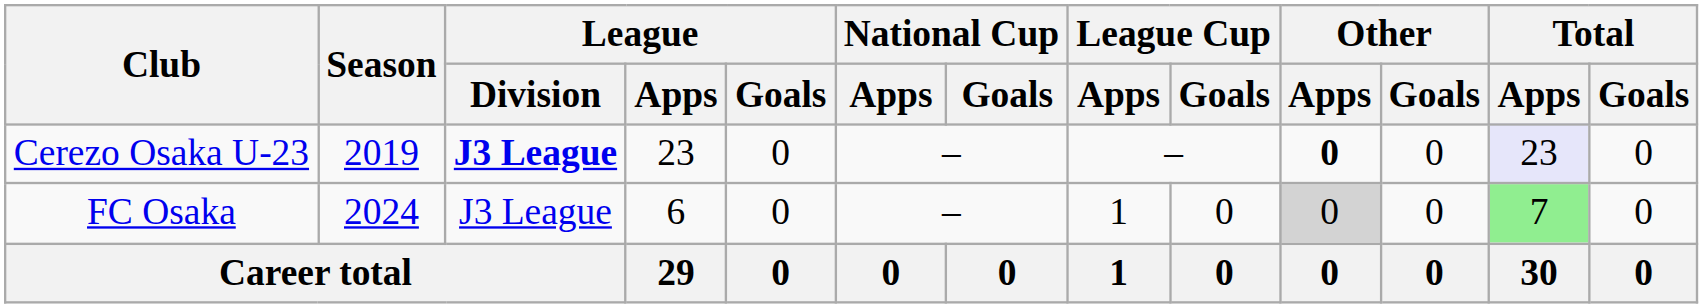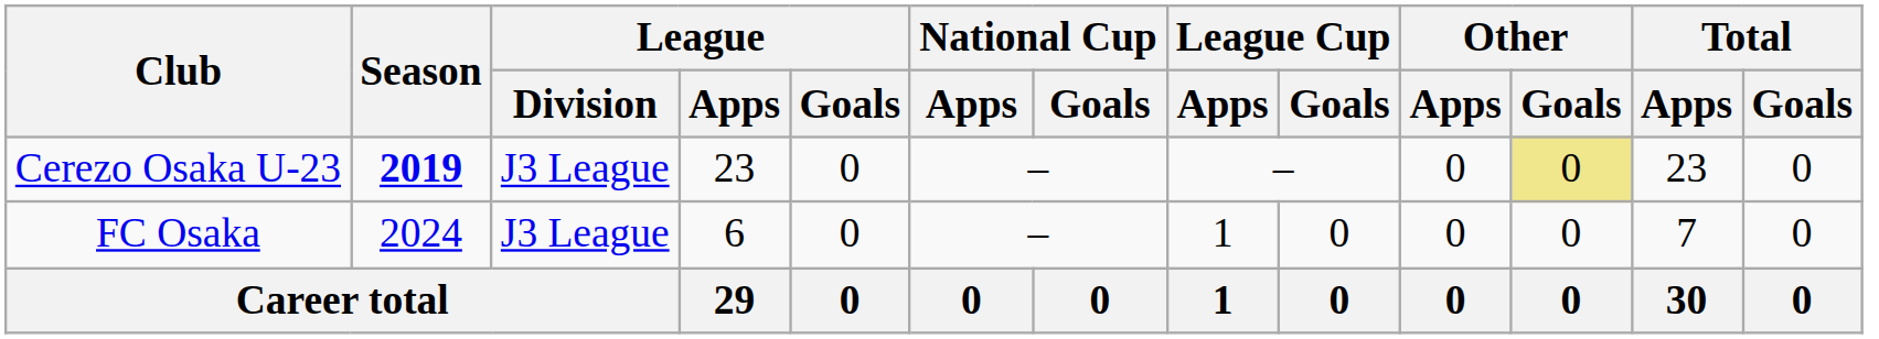Cerezo Osaka U-23 | Season: normal -> bold
Cerezo Osaka U-23 | League / Division: bold -> normal
Cerezo Osaka U-23 | Other / Apps: bold -> normal
Cerezo Osaka U-23 | Other / Goals: no background -> khaki background
Cerezo Osaka U-23 | Total / Apps: lavender background -> no background
FC Osaka | Other / Apps: lightgrey background -> no background
FC Osaka | Total / Apps: lightgreen background -> no background
